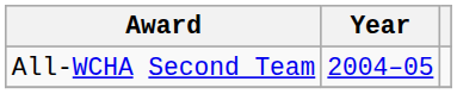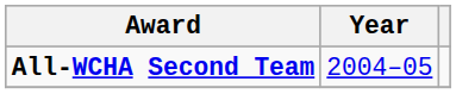row 2 | Award: normal -> bold
